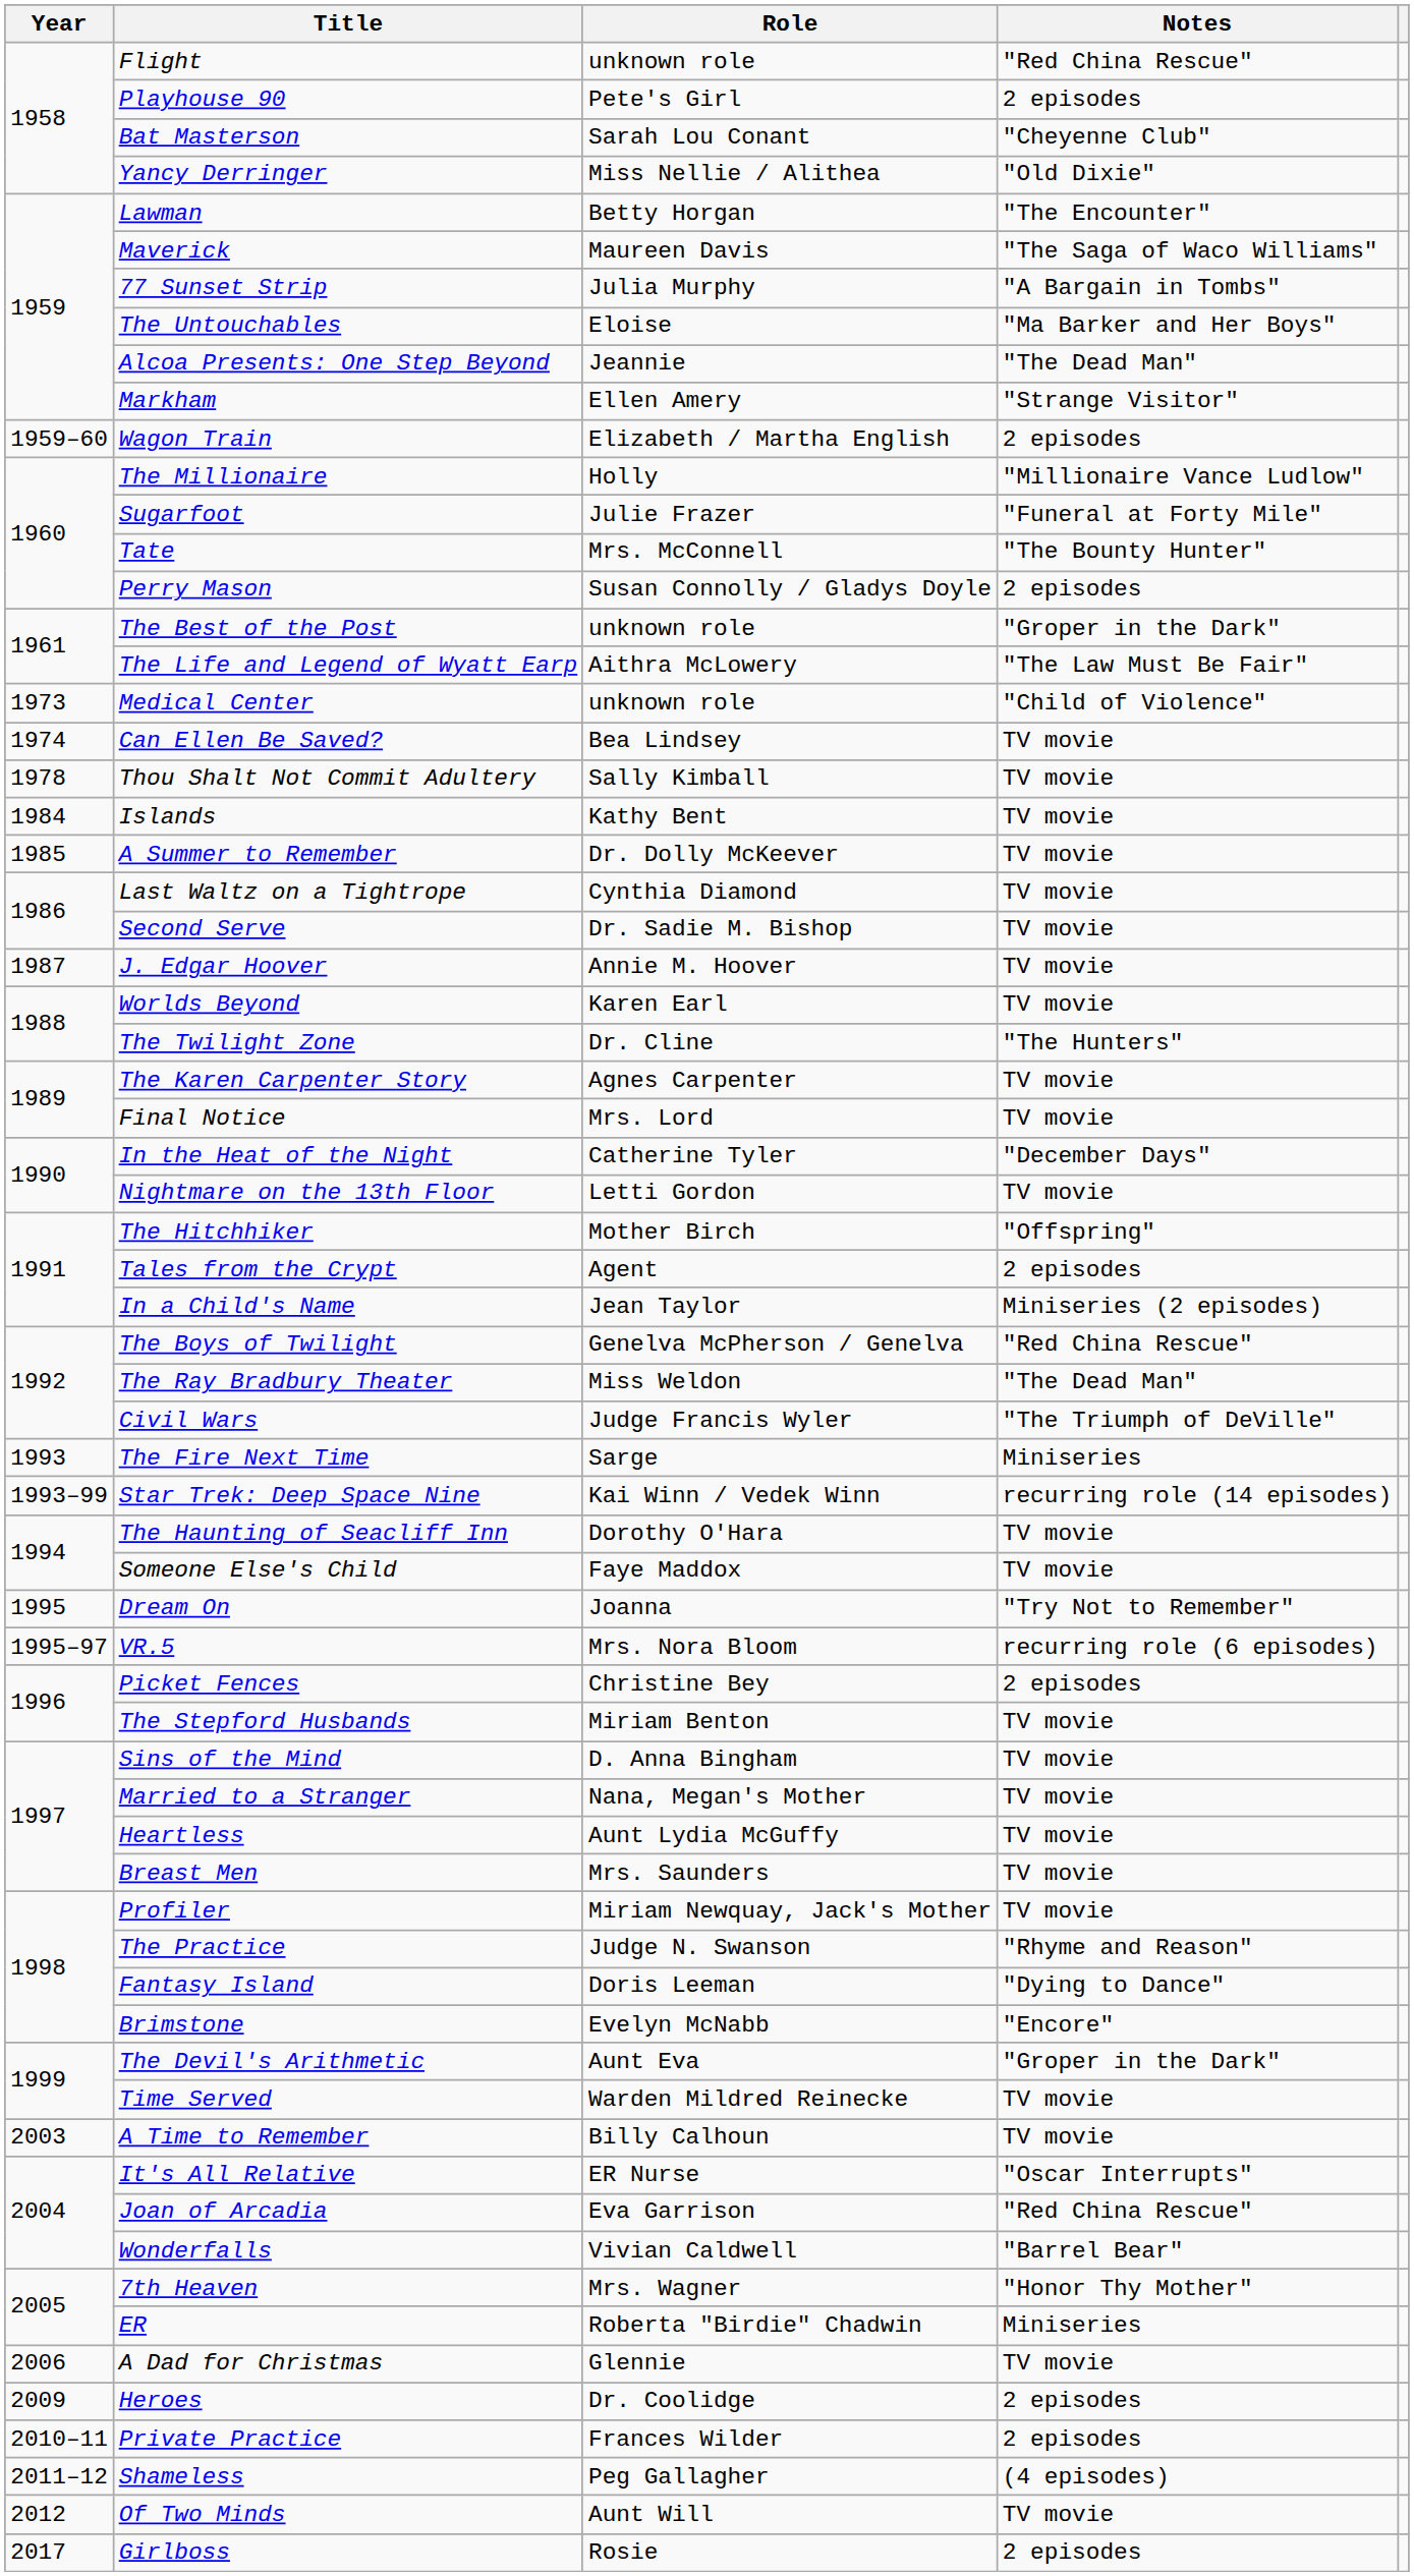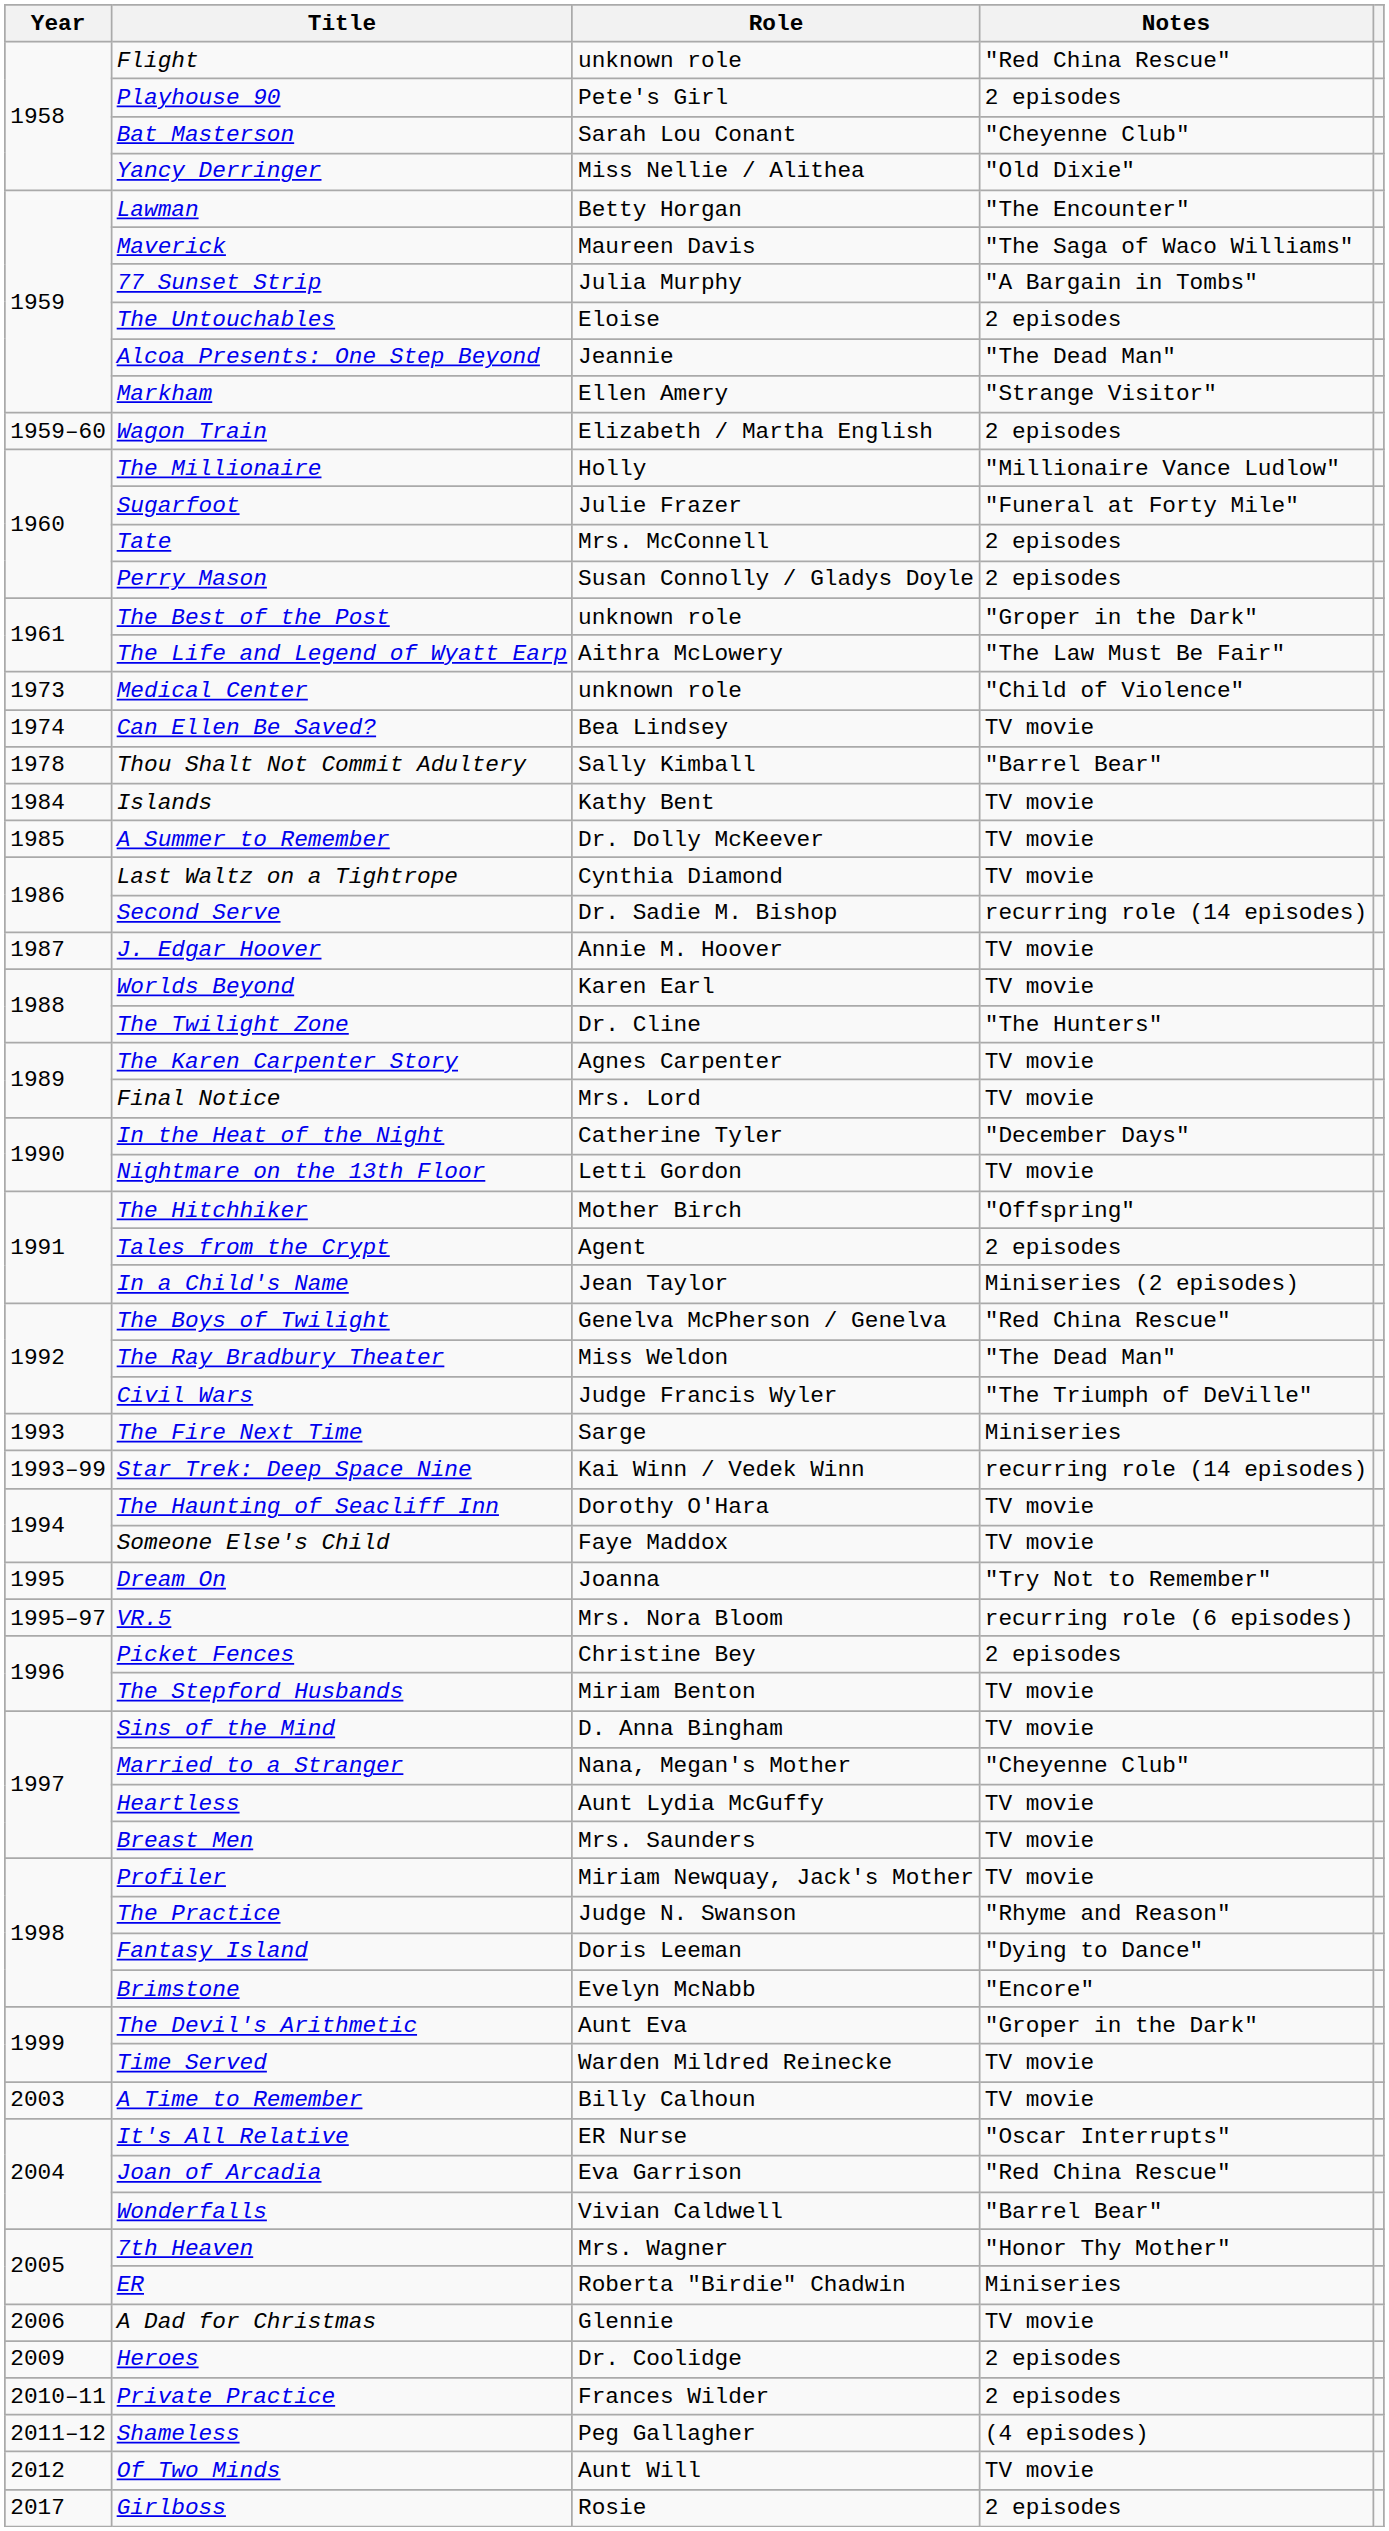The Untouchables | Notes: "Ma Barker and Her Boys" -> 2 episodes
Tate | Notes: "The Bounty Hunter" -> 2 episodes
Thou Shalt Not Commit Adultery | Notes: TV movie -> "Barrel Bear"
Second Serve | Notes: TV movie -> recurring role (14 episodes)
Married to a Stranger | Notes: TV movie -> "Cheyenne Club"
